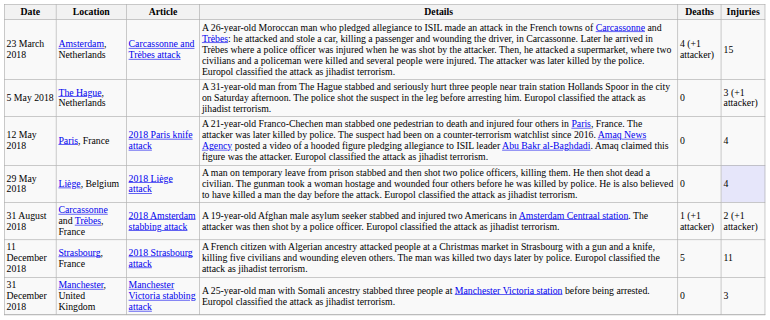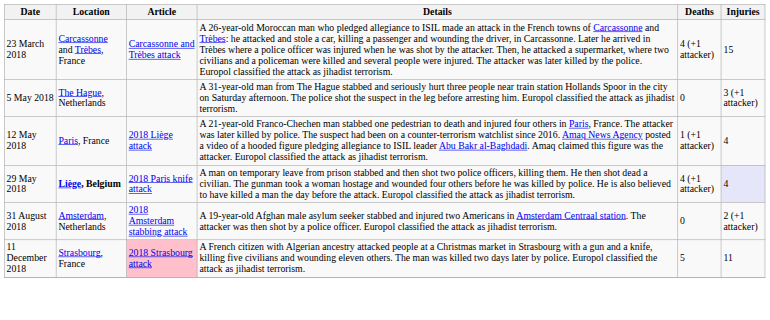23 March 2018 | Location: Amsterdam, Netherlands -> Carcassonne and Trèbes, France
12 May 2018 | Article: 2018 Paris knife attack -> 2018 Liège attack
12 May 2018 | Deaths: 0 -> 1 (+1 attacker)
29 May 2018 | Location: normal -> bold
29 May 2018 | Article: 2018 Liège attack -> 2018 Paris knife attack
29 May 2018 | Deaths: 0 -> 4 (+1 attacker)
31 August 2018 | Location: Carcassonne and Trèbes, France -> Amsterdam, Netherlands
31 August 2018 | Deaths: 1 (+1 attacker) -> 0
11 December 2018 | Article: no background -> pink background
- row: 31 December 2018 | Manchester, United Kingdom | Manchester Victoria stabbing attack | A 25-year-old man with Somali ancestry stabbed three people at Manchester Victoria station before being arrested. Europol classified the attack as jihadist terrorism. | 0 | 3
